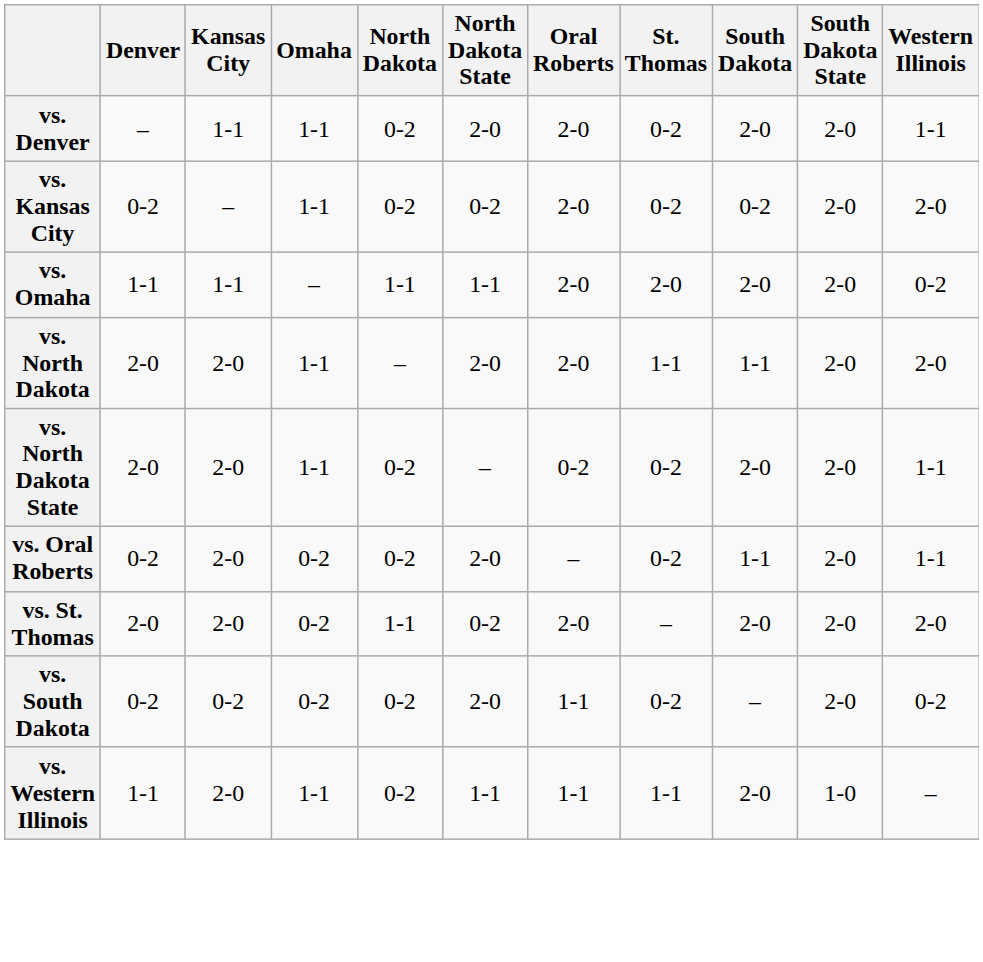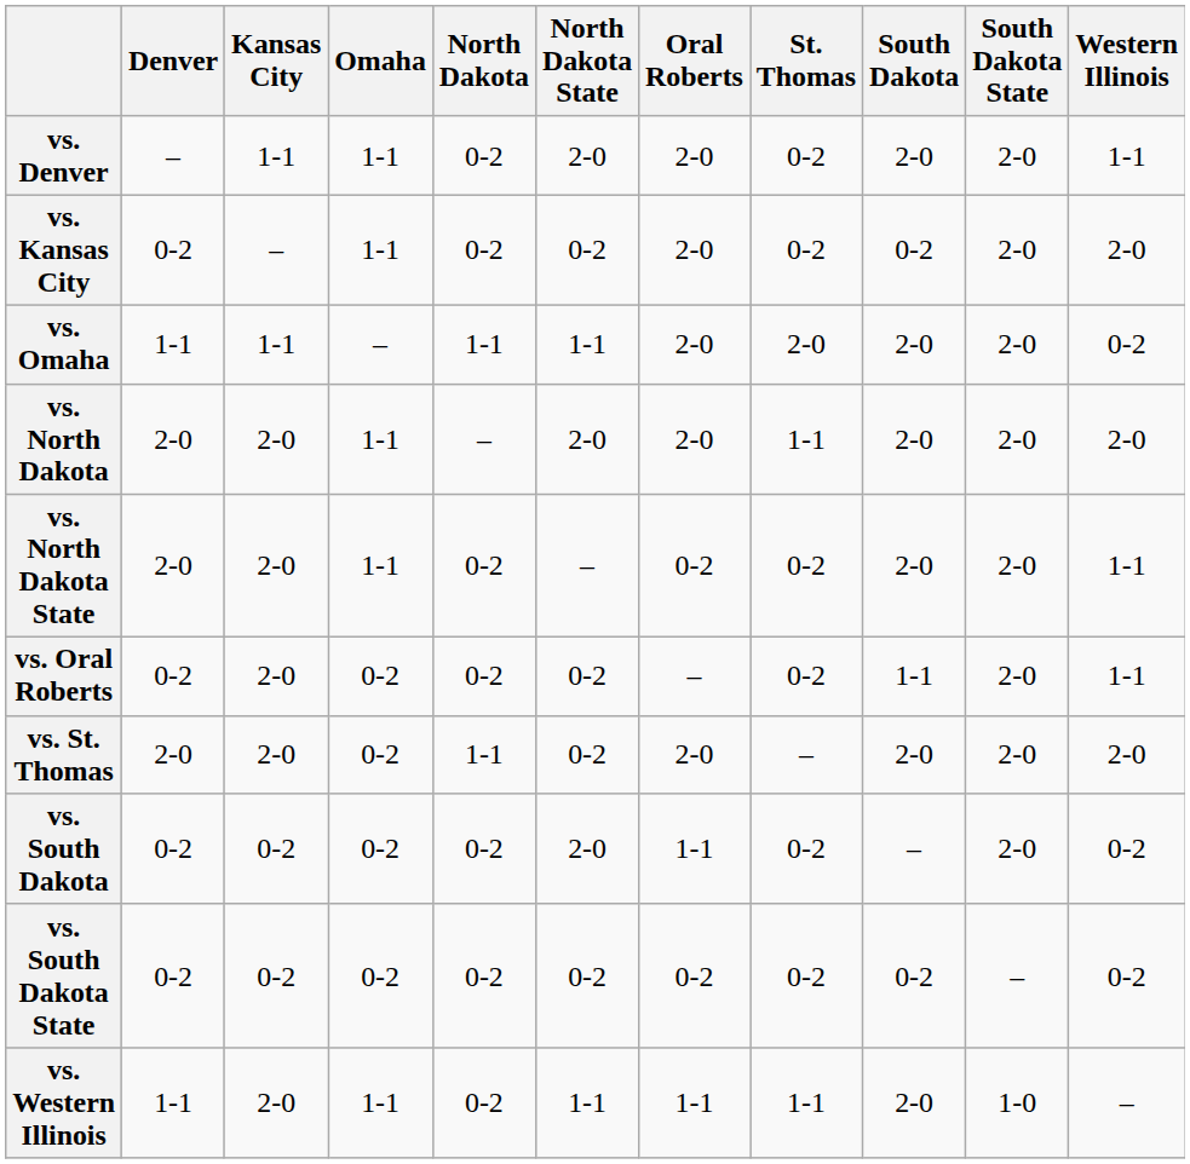vs. North Dakota | South Dakota: 1-1 -> 2-0
vs. Oral Roberts | North Dakota State: 2-0 -> 0-2
+ row: vs. South Dakota State | 0-2 | 0-2 | 0-2 | 0-2 | 0-2 | 0-2 | 0-2 | 0-2 | – | 0-2
